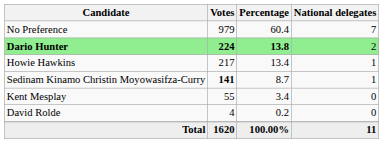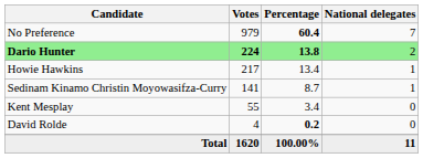No Preference | Percentage: normal -> bold
Sedinam Kinamo Christin Moyowasifza-Curry | Votes: bold -> normal
David Rolde | Percentage: normal -> bold
